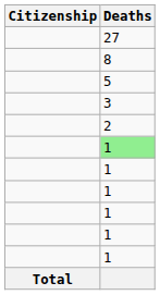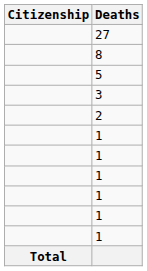row 7 | Deaths: lightgreen background -> no background
